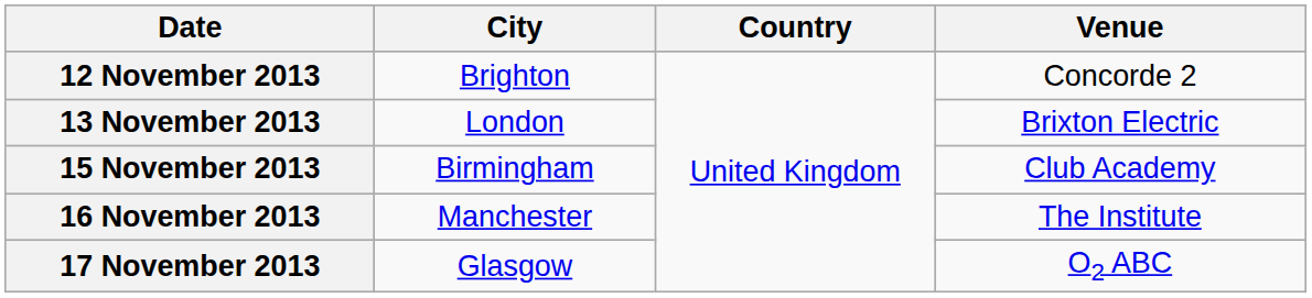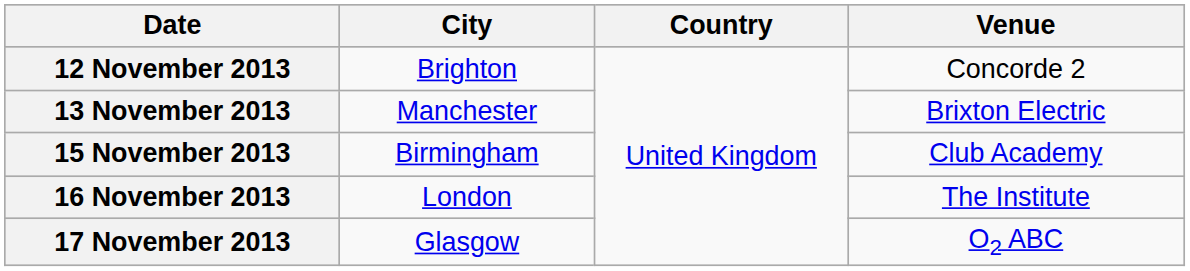13 November 2013 | City: London -> Manchester
16 November 2013 | City: Manchester -> London
